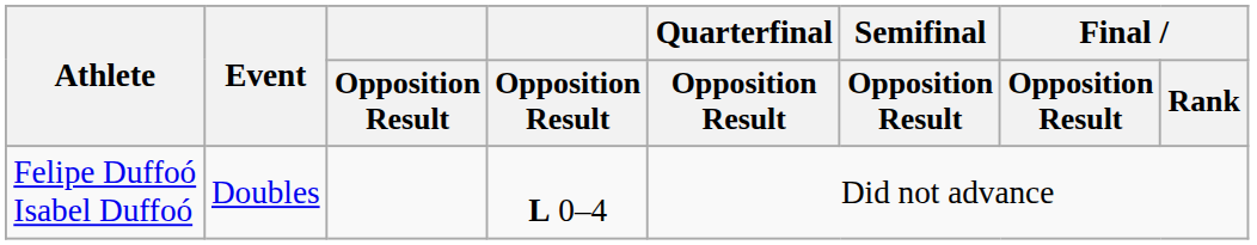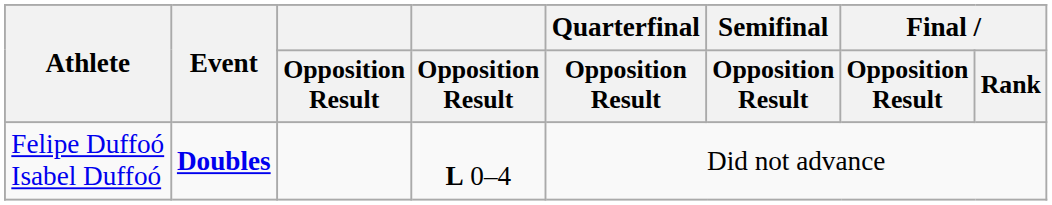Felipe Duffoó Isabel Duffoó | Event: normal -> bold
